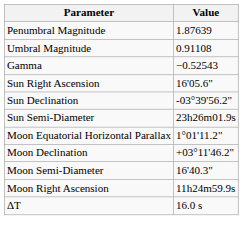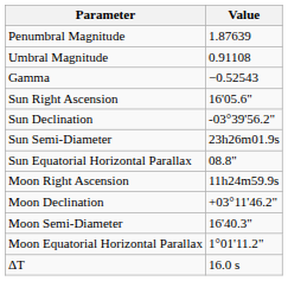+ row: Sun Equatorial Horizontal Parallax | 08.8"
rows swapped: Moon Right Ascension <-> Moon Equatorial Horizontal Parallax
